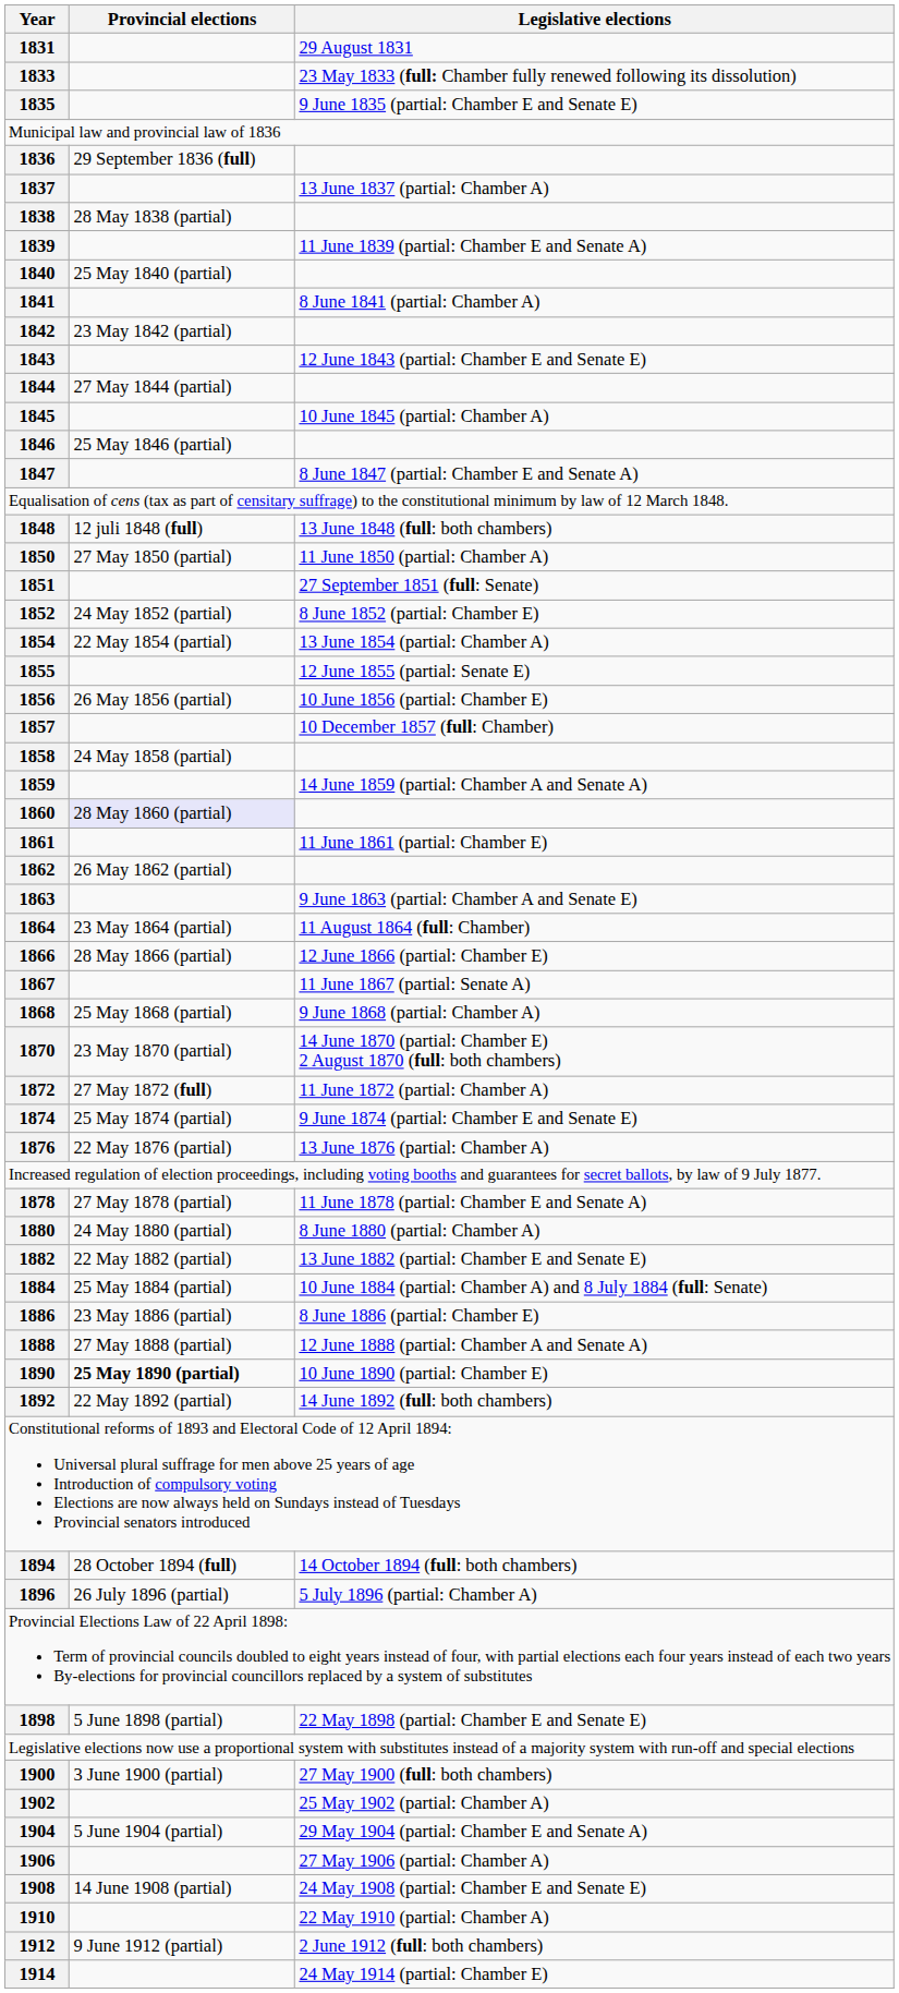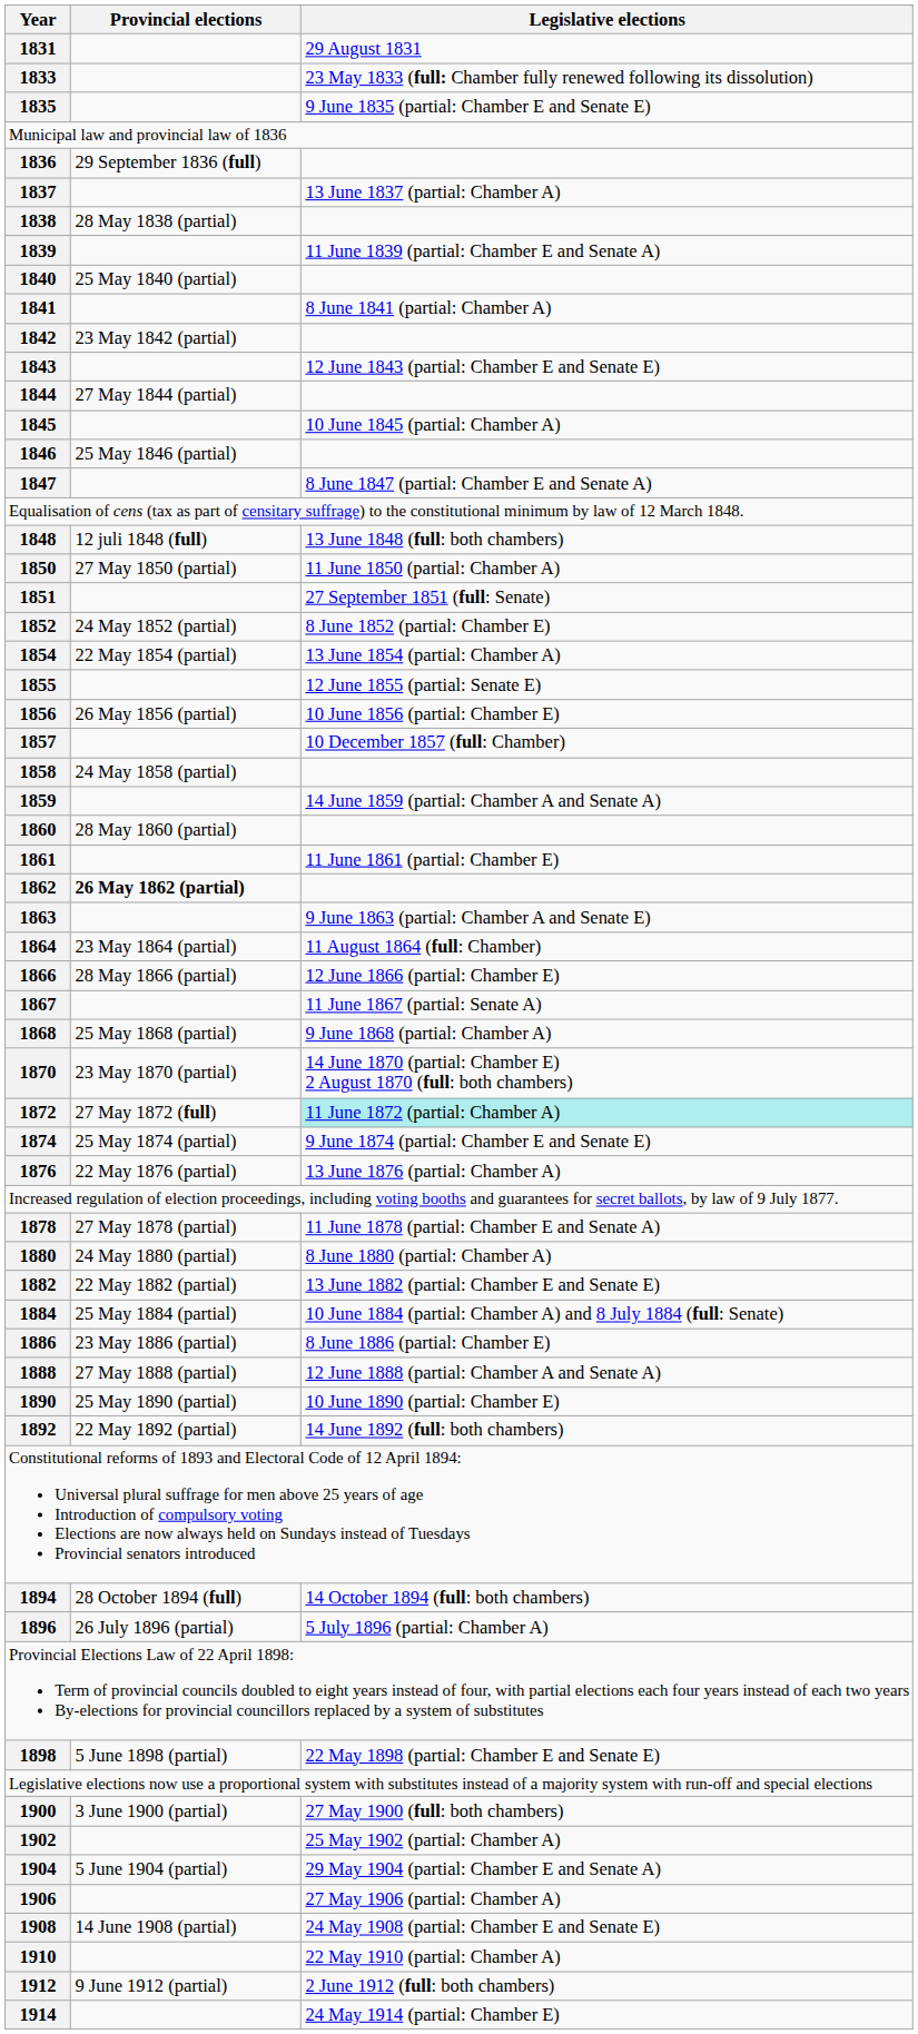1860 | Provincial elections: lavender background -> no background
1862 | Provincial elections: normal -> bold
1872 | Legislative elections: no background -> paleturquoise background
1890 | Provincial elections: bold -> normal
